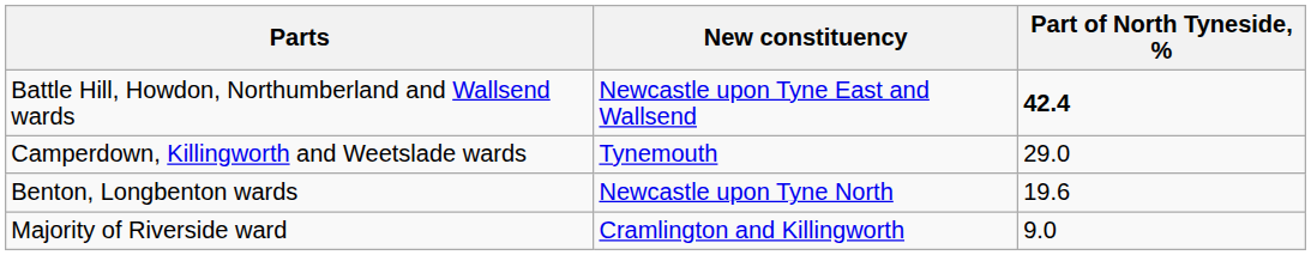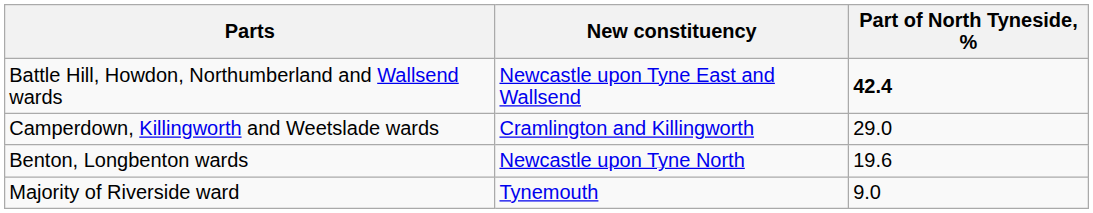Camperdown, Killingworth and Weetslade wards | New constituency: Tynemouth -> Cramlington and Killingworth
Majority of Riverside ward | New constituency: Cramlington and Killingworth -> Tynemouth
